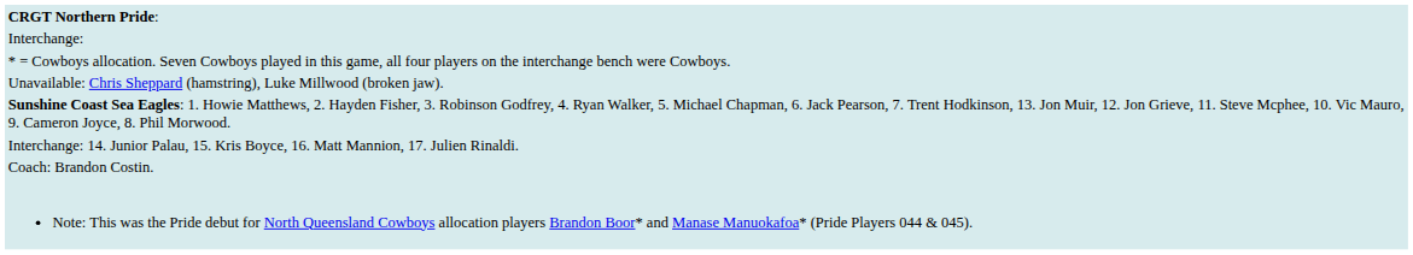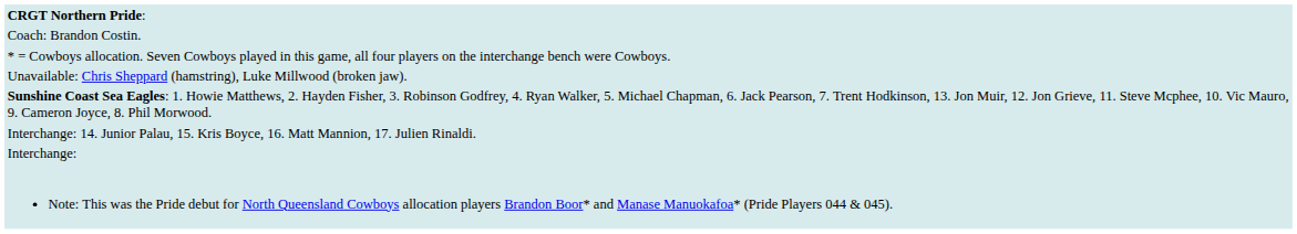row 2 | column 1: Interchange: -> Coach: Brandon Costin.
row 7 | column 1: Coach: Brandon Costin. -> Interchange:
